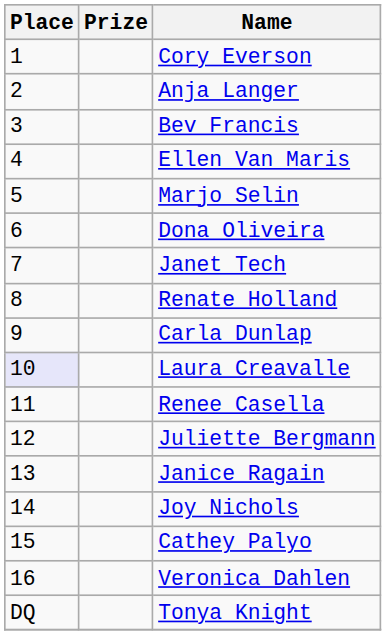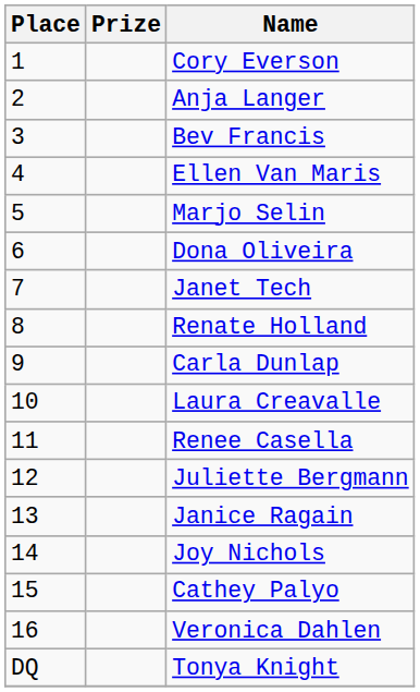Laura Creavalle | Place: lavender background -> no background
